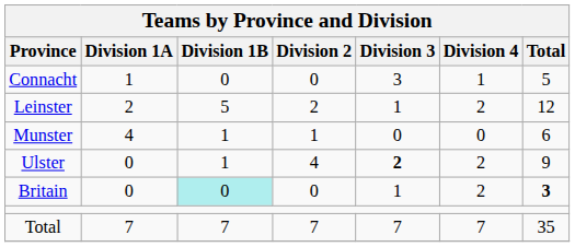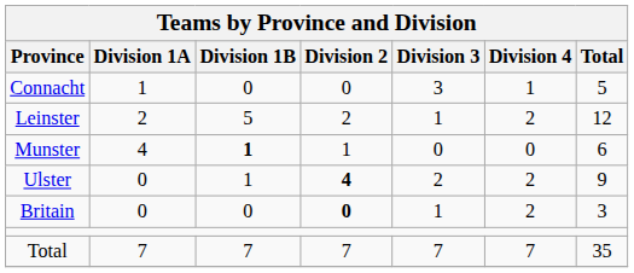Munster | Division 1B: normal -> bold
Ulster | Division 2: normal -> bold
Ulster | Division 3: bold -> normal
Britain | Division 1B: paleturquoise background -> no background
Britain | Division 2: normal -> bold
Britain | Total: bold -> normal
